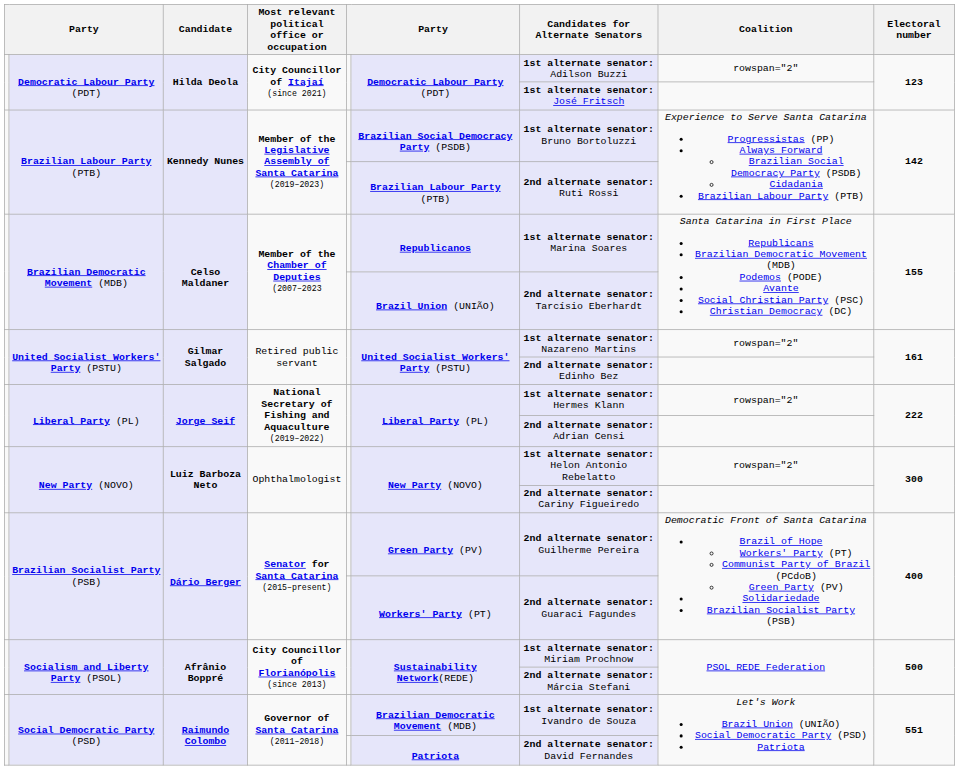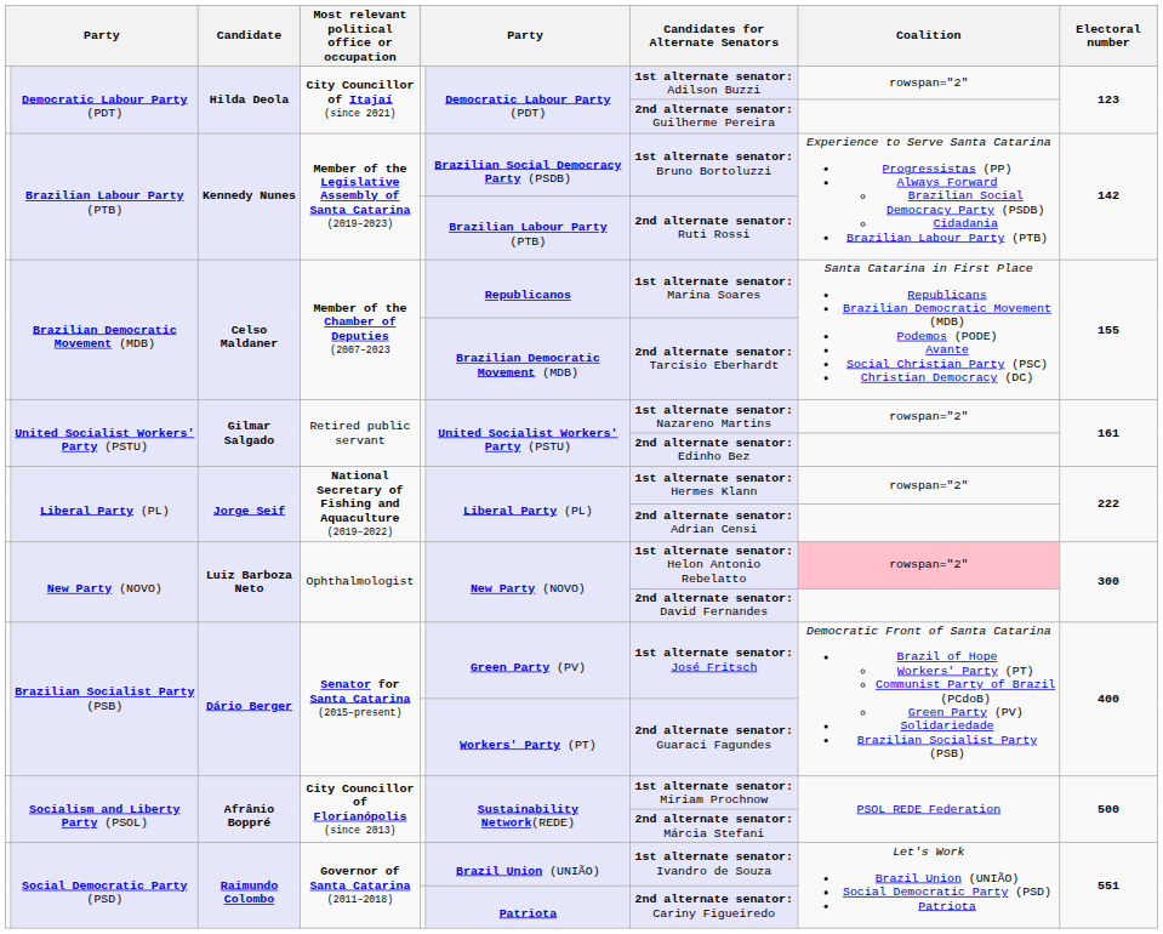row 3 | Candidates for Alternate Senators: 1st alternate senator: José Fritsch -> 2nd alternate senator: Guilherme Pereira
row 7 | column 6: Brazil Union (UNIÃO) -> Brazilian Democratic Movement (MDB)
row 12 | Coalition: no background -> pink background
row 13 | Candidates for Alternate Senators: 2nd alternate senator: Cariny Figueiredo -> 2nd alternate senator: David Fernandes
row 14 | Candidates for Alternate Senators: 2nd alternate senator: Guilherme Pereira -> 1st alternate senator: José Fritsch
row 18 | column 6: Brazilian Democratic Movement (MDB) -> Brazil Union (UNIÃO)
row 19 | Candidates for Alternate Senators: 2nd alternate senator: David Fernandes -> 2nd alternate senator: Cariny Figueiredo
